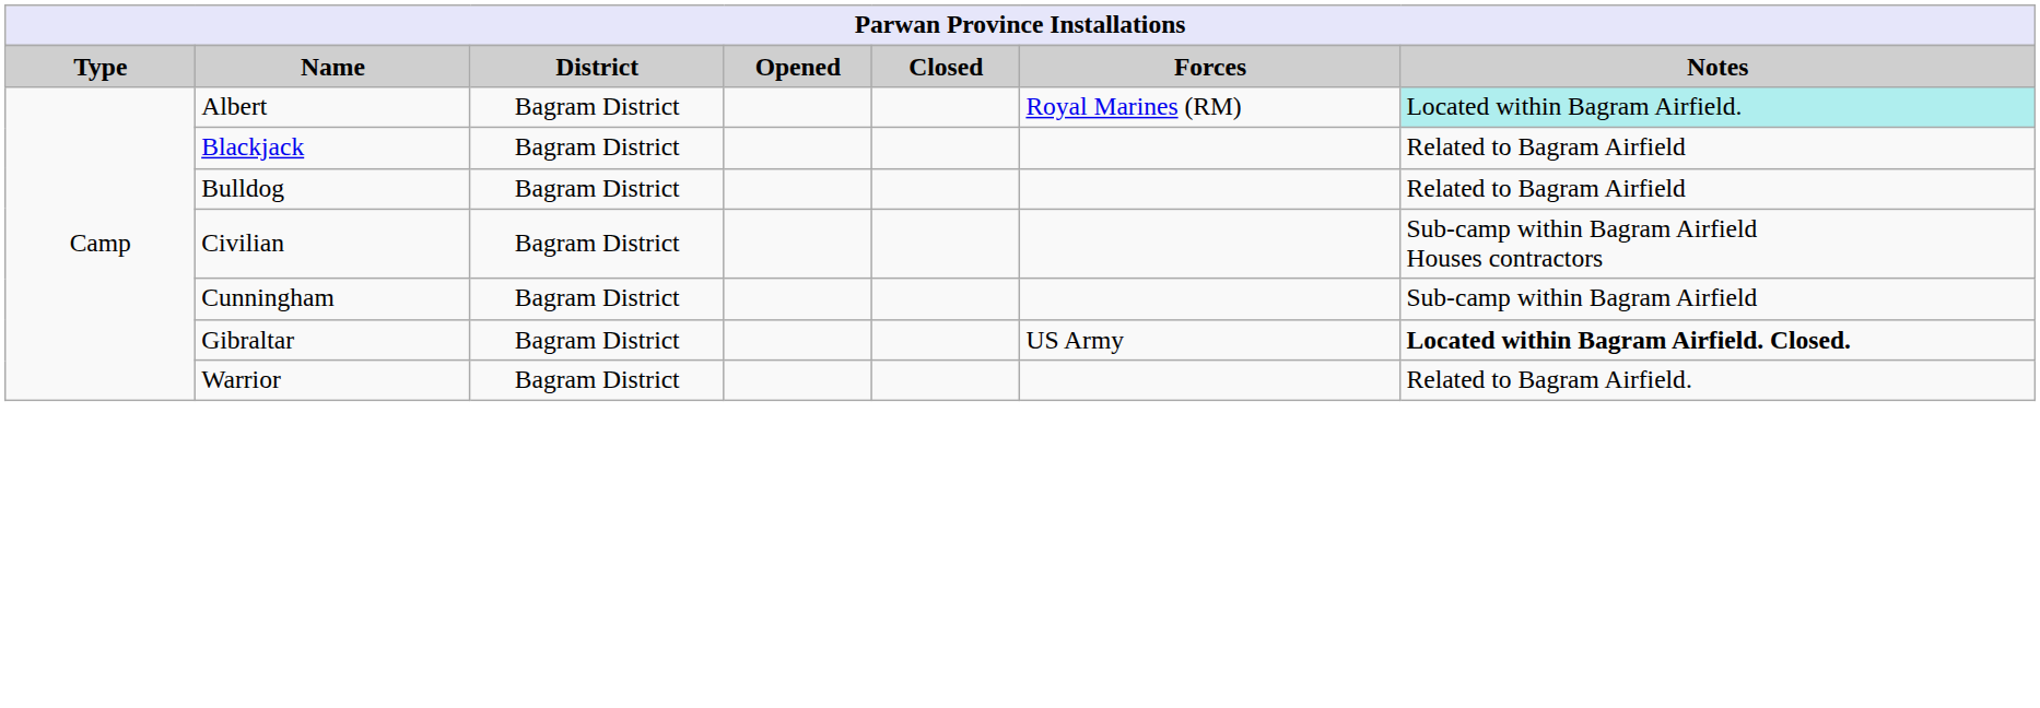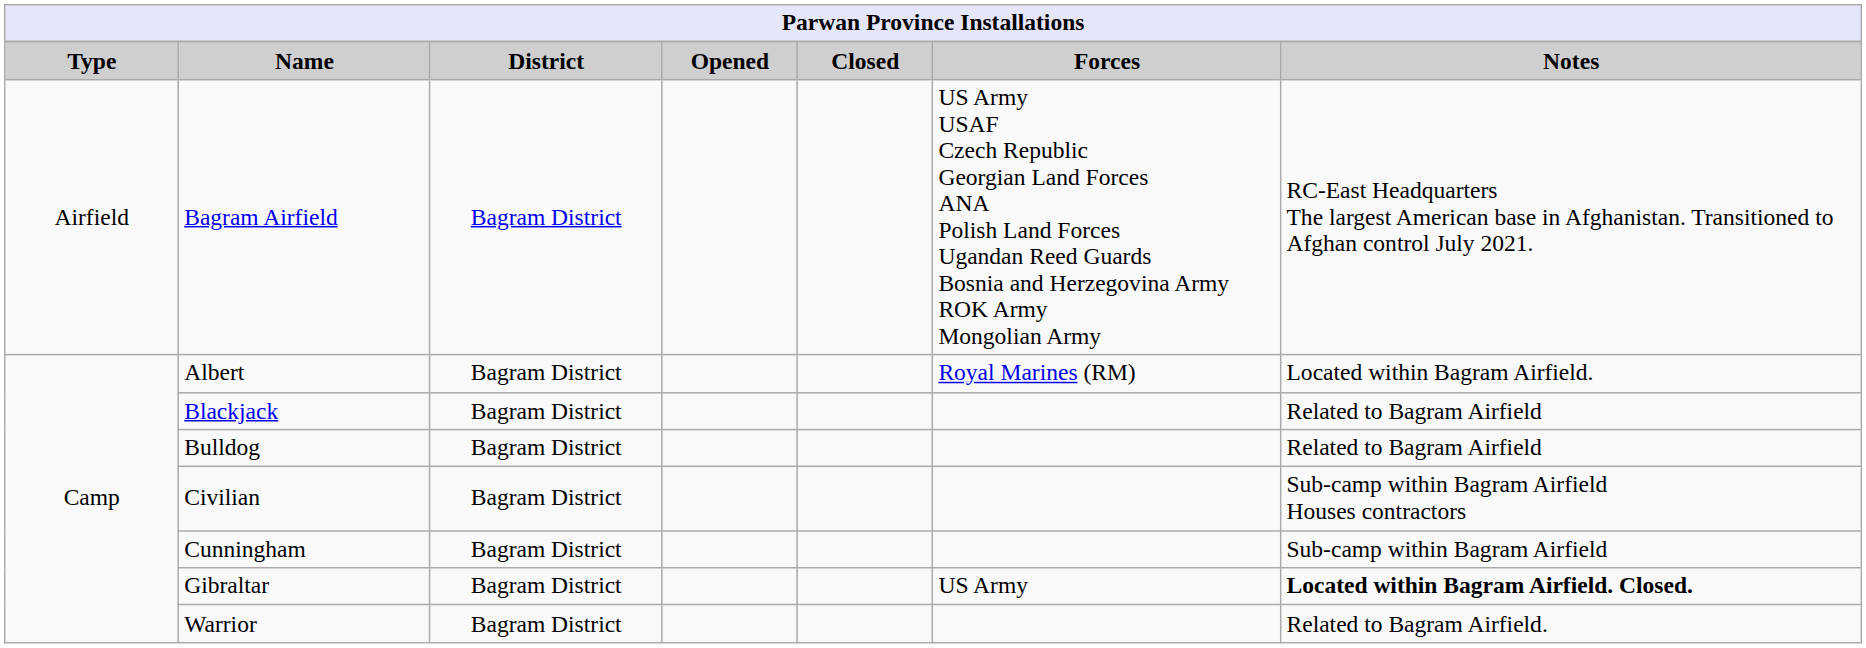+ row: Airfield | Bagram Airfield | Bagram District | US Army USAF Czech Republic Georgian Land Forces ANA Polish Land Forces Ugandan Reed Guards Bosnia and Herzegovina Army ROK Army Mongolian Army | RC-East Headquarters The largest American base in Afghanistan. Transitioned to Afghan control July 2021.
Albert | Notes: paleturquoise background -> no background
